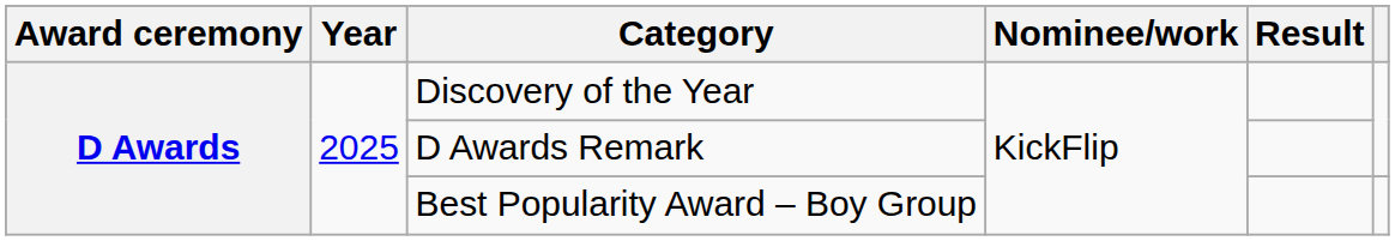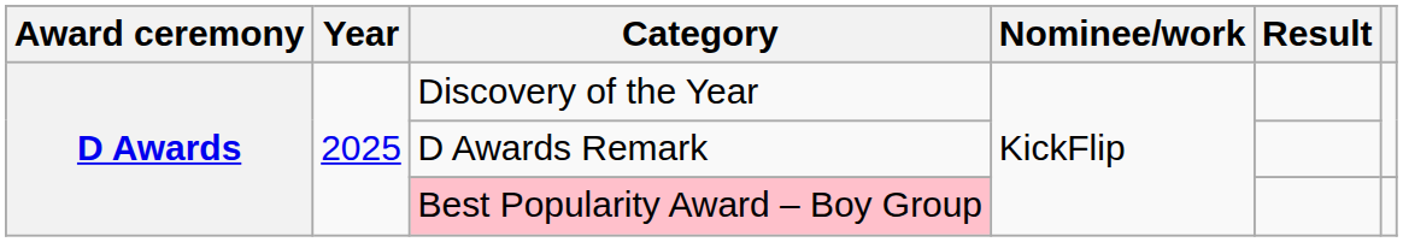Best Popularity Award – Boy Group | Category: no background -> pink background
